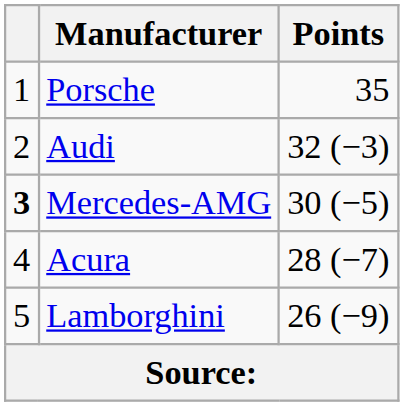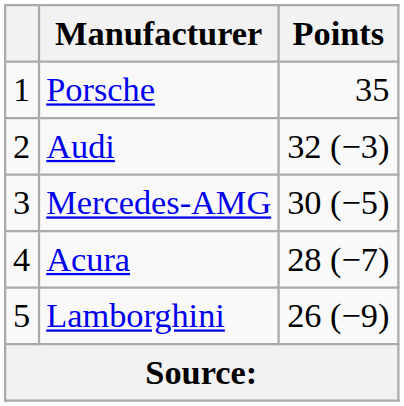Mercedes-AMG | column 1: bold -> normal
